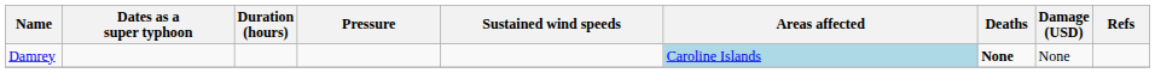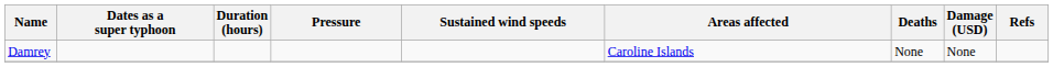Damrey | Areas affected: lightblue background -> no background
Damrey | Deaths: bold -> normal
